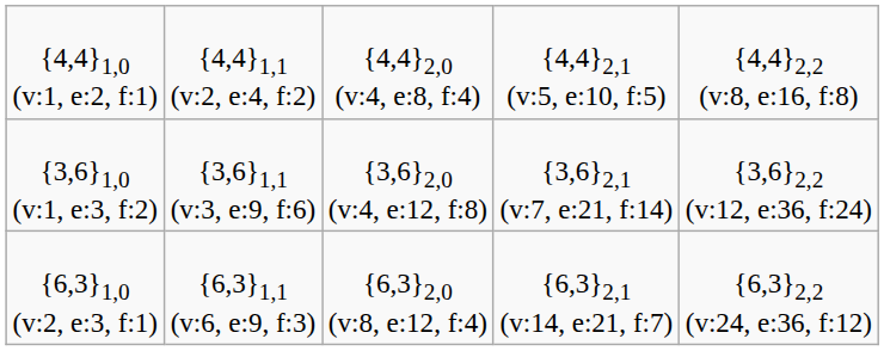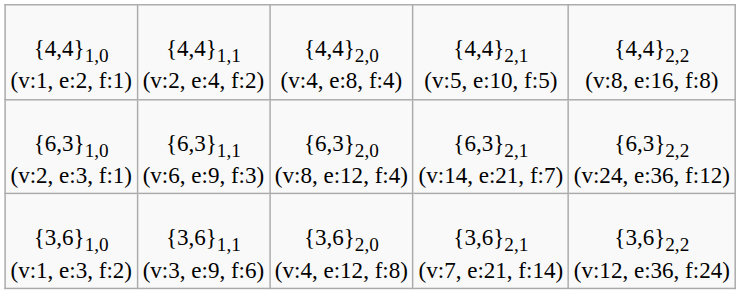rows swapped: {3,6}1,0 (v:1, e:3, f:2) <-> {6,3}1,0 (v:2, e:3, f:1)
